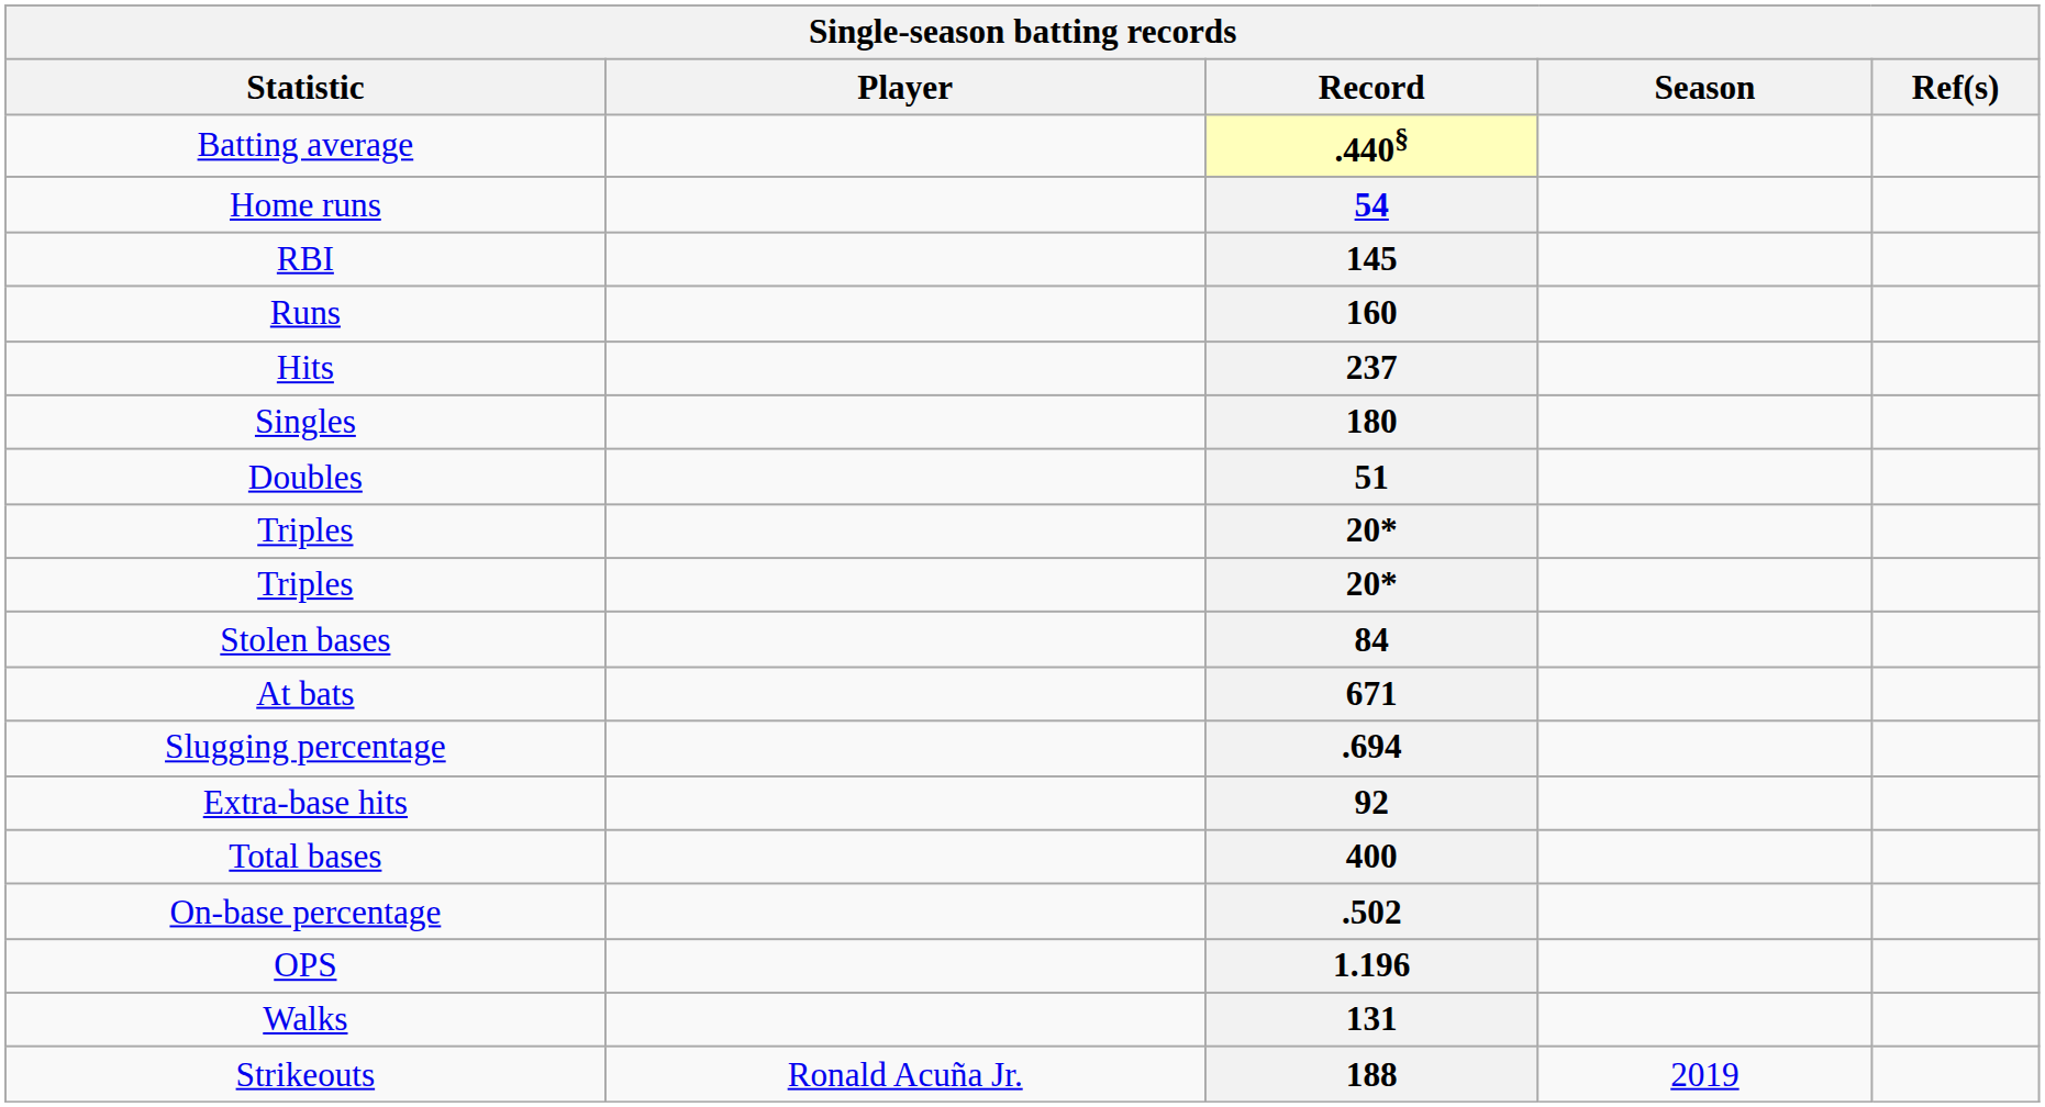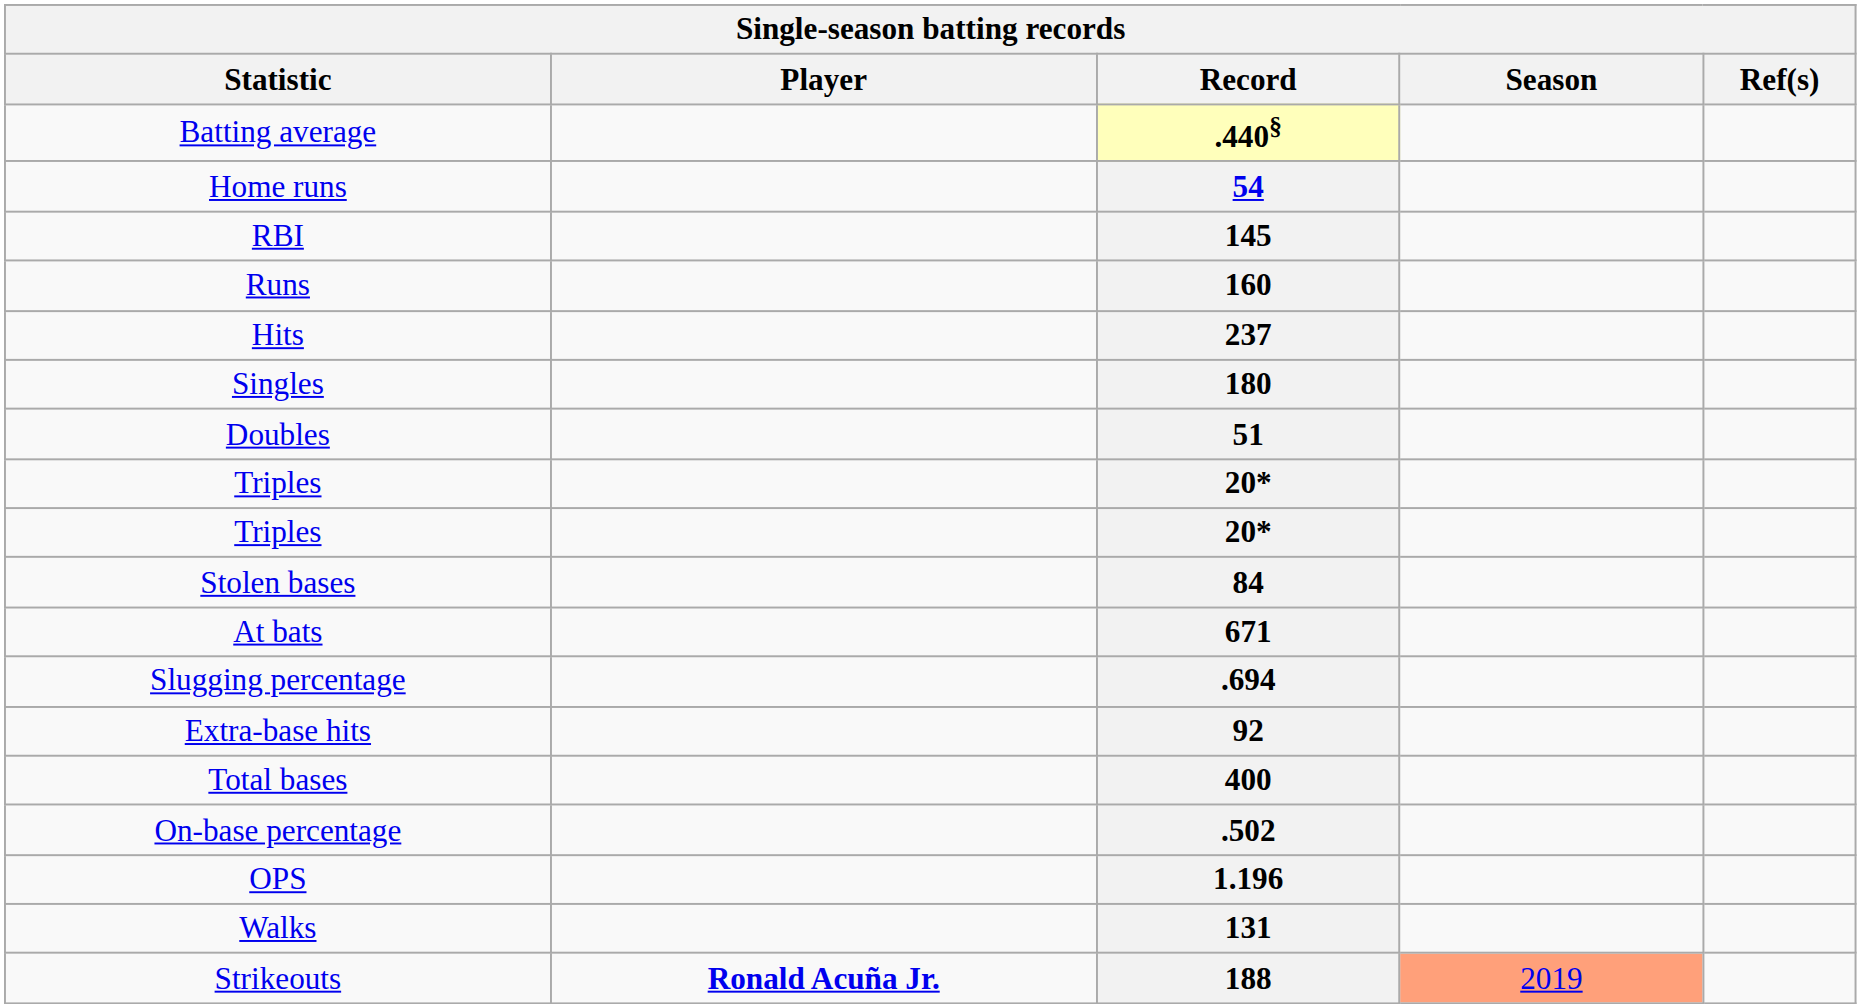188 | Player: normal -> bold
188 | Season: no background -> lightsalmon background
